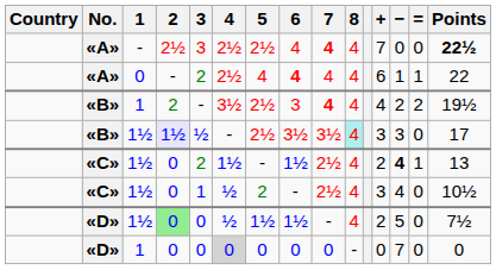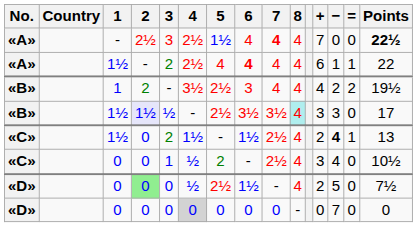columns swapped: No. <-> Country
row 2 | 5: 2½ -> 1½
row 3 | 1: 0 -> 1½
row 4 | 7: bold -> normal
row 7 | 1: 1½ -> 0
row 8 | 1: 1½ -> 0
row 8 | 5: 1½ -> 2½
row 9 | 1: 1 -> 0
